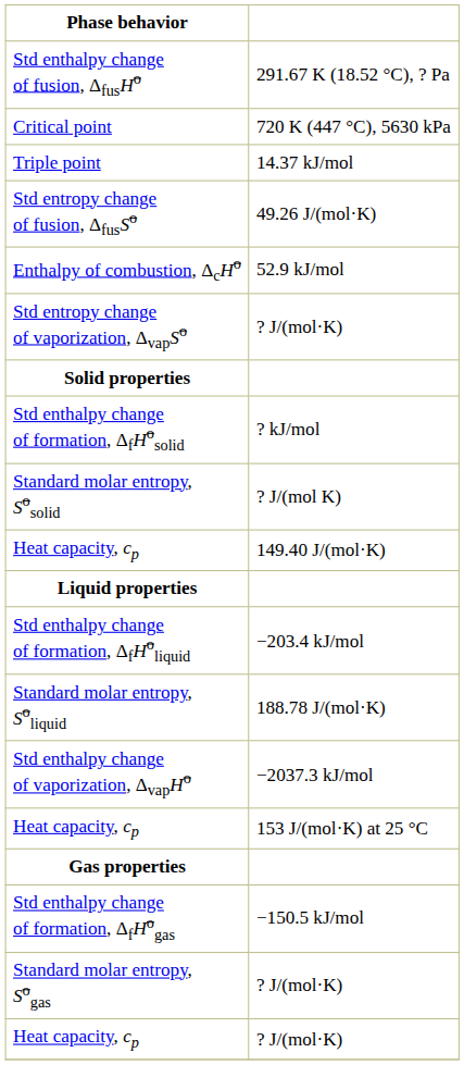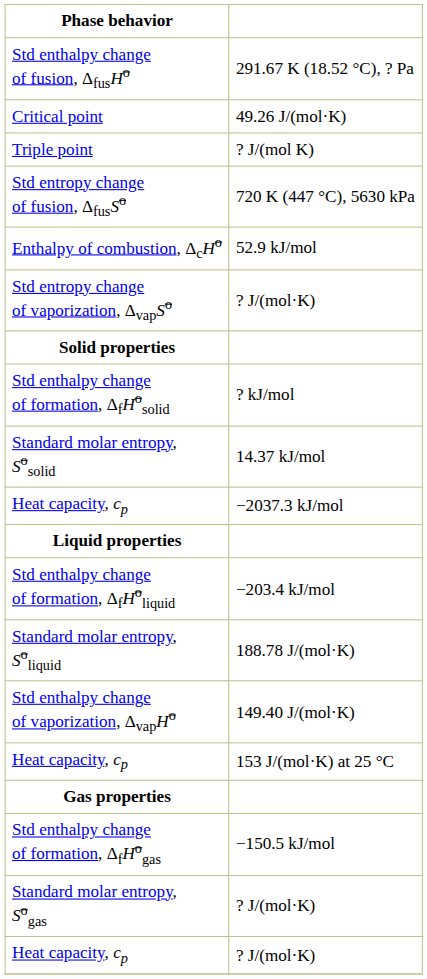row 3 | column 2: 720 K (447 °C), 5630 kPa -> 49.26 J/(mol·K)
row 4 | column 2: 14.37 kJ/mol -> ? J/(mol K)
row 5 | column 2: 49.26 J/(mol·K) -> 720 K (447 °C), 5630 kPa
row 10 | column 2: ? J/(mol K) -> 14.37 kJ/mol
row 11 | column 2: 149.40 J/(mol·K) -> −2037.3 kJ/mol
row 15 | column 2: −2037.3 kJ/mol -> 149.40 J/(mol·K)
